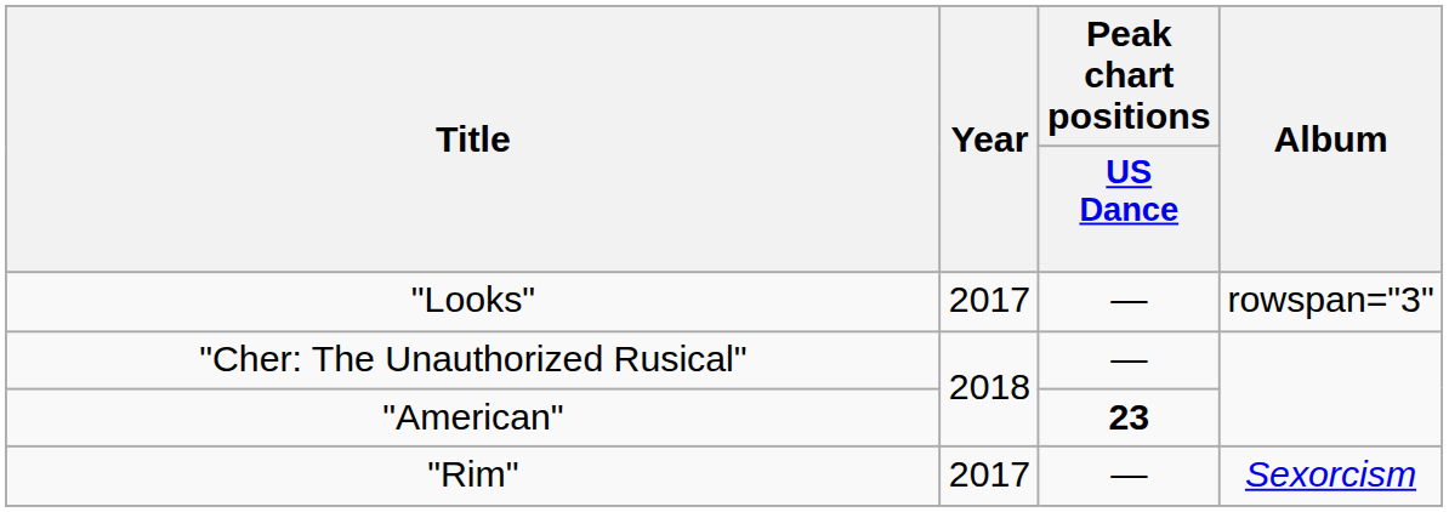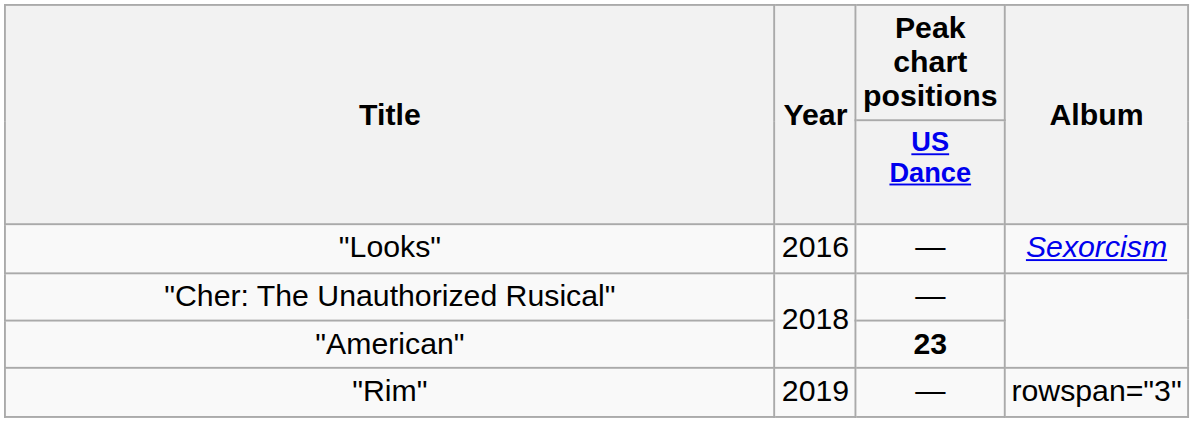"Looks" | Year: 2017 -> 2016
"Looks" | Album: rowspan="3" -> Sexorcism
"Rim" | Year: 2017 -> 2019
"Rim" | Album: Sexorcism -> rowspan="3"
